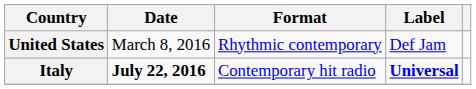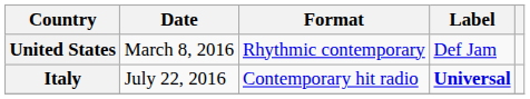Italy | Date: bold -> normal
